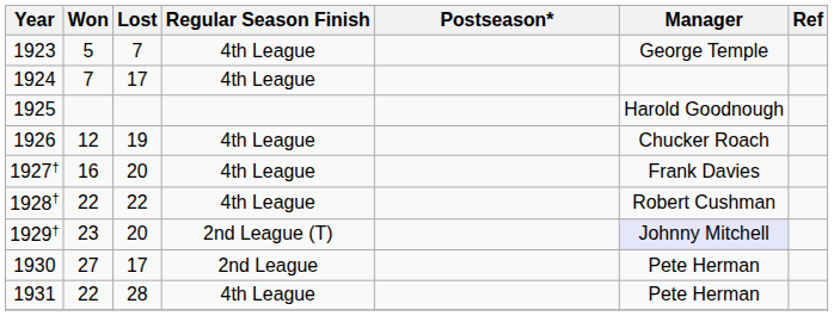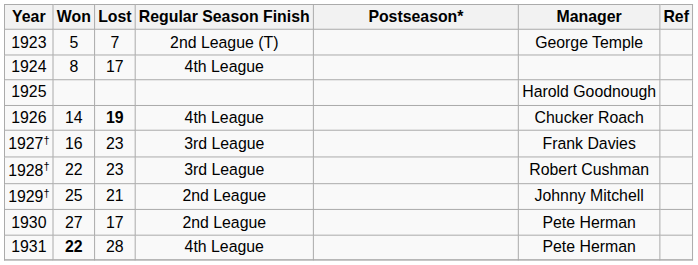1923 | Regular Season Finish: 4th League -> 2nd League (T)
1924 | Won: 7 -> 8
1926 | Won: 12 -> 14
1926 | Lost: normal -> bold
1927† | Lost: 20 -> 23
1927† | Regular Season Finish: 4th League -> 3rd League
1928† | Lost: 22 -> 23
1928† | Regular Season Finish: 4th League -> 3rd League
1929† | Won: 23 -> 25
1929† | Lost: 20 -> 21
1929† | Regular Season Finish: 2nd League (T) -> 2nd League
1929† | Manager: lavender background -> no background
1931 | Won: normal -> bold
